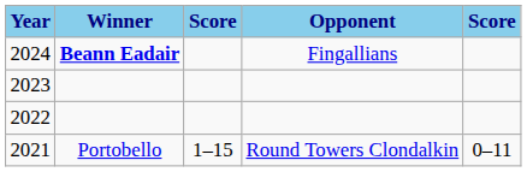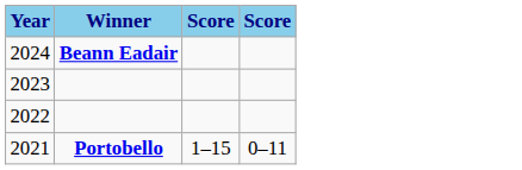- column: Opponent | Fingallians | Round Towers Clondalkin
2021 | Winner: normal -> bold
